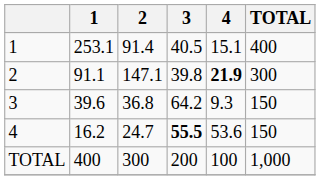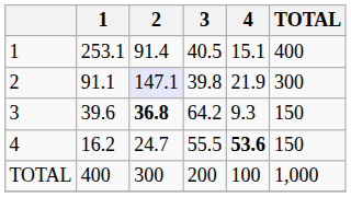row 3 | 2: no background -> lavender background
row 3 | 4: bold -> normal
row 4 | 2: normal -> bold
row 5 | 3: bold -> normal
row 5 | 4: normal -> bold
